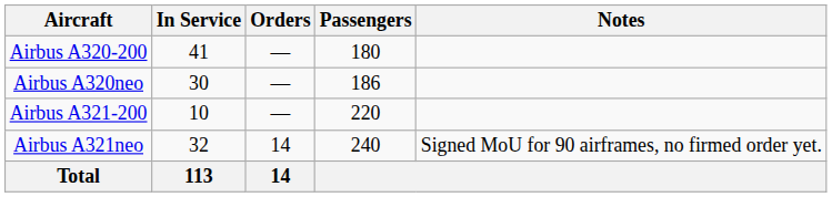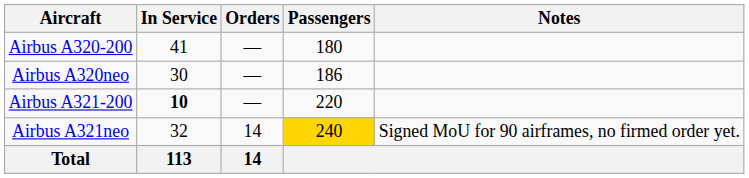Airbus A321-200 | In Service: normal -> bold
Airbus A321neo | Passengers: no background -> gold background
